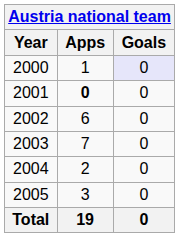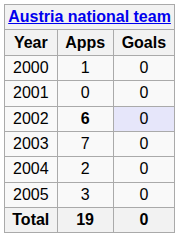2000 | Goals: lavender background -> no background
2001 | Apps: bold -> normal
2002 | Apps: normal -> bold
2002 | Goals: no background -> lavender background
